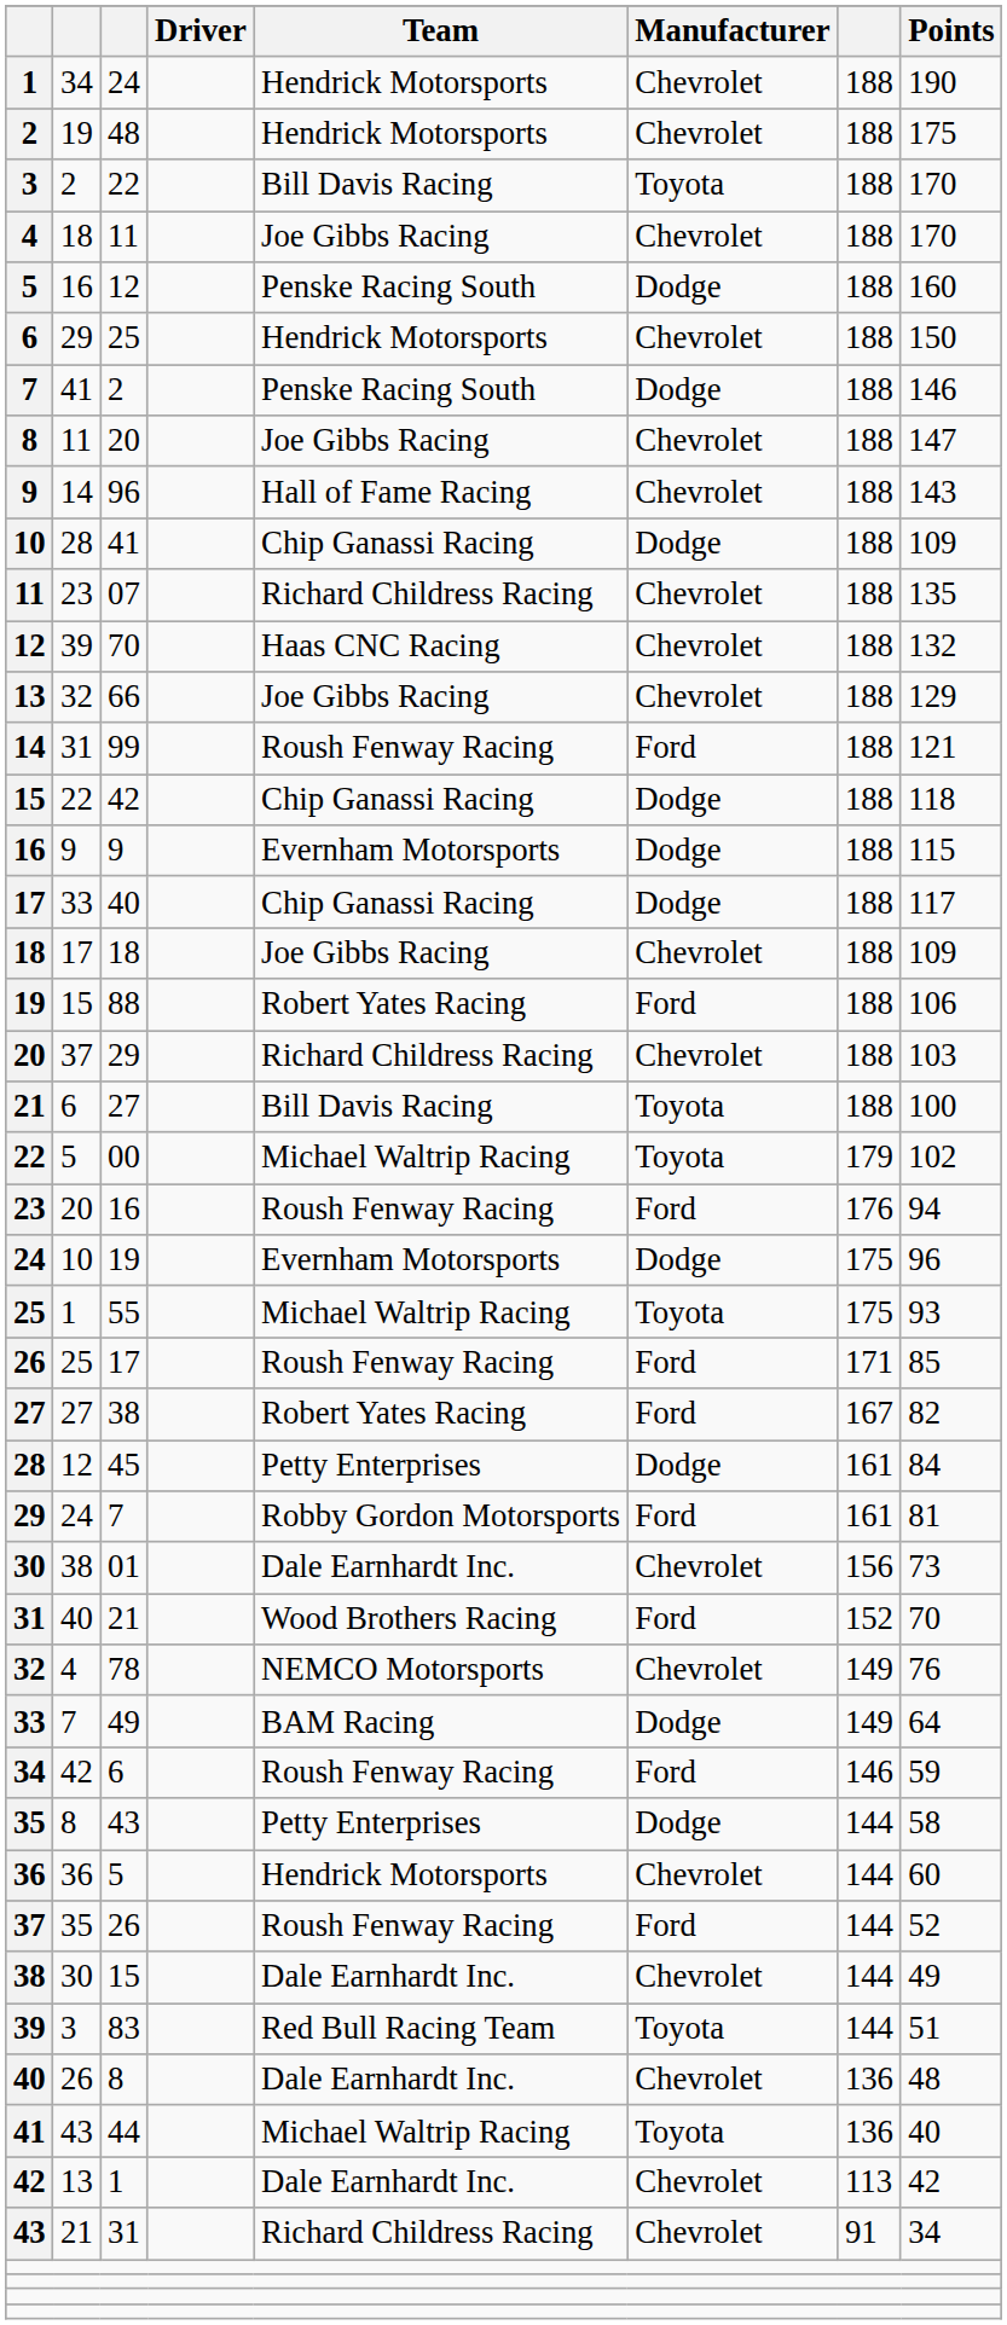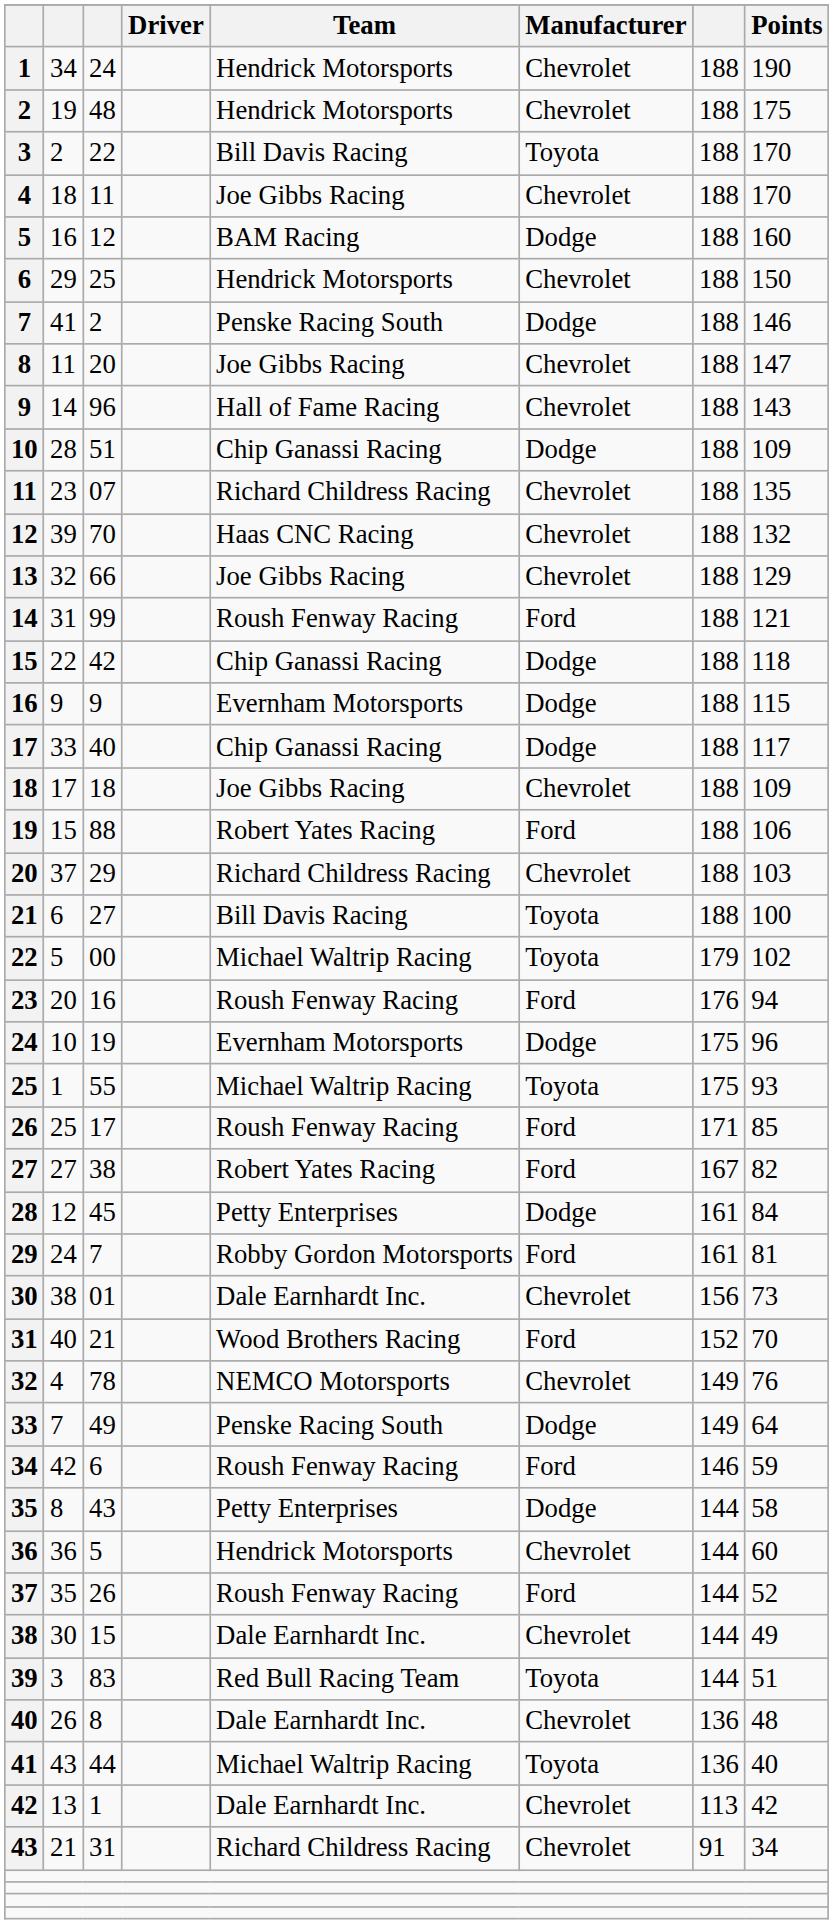row 6 | Team: Penske Racing South -> BAM Racing
row 11 | column 3: 41 -> 51
row 34 | Team: BAM Racing -> Penske Racing South
